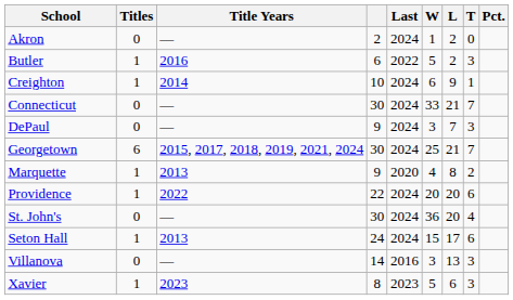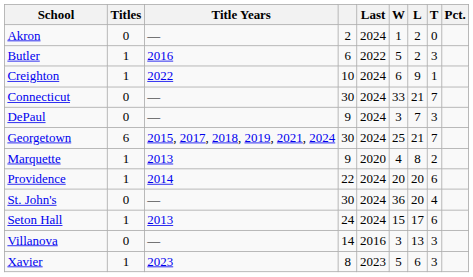Creighton | Title Years: 2014 -> 2022
Providence | Title Years: 2022 -> 2014
